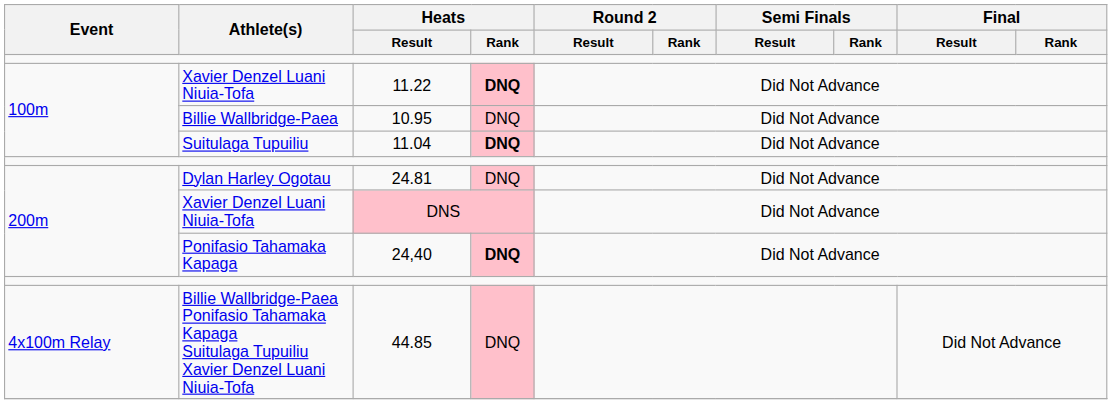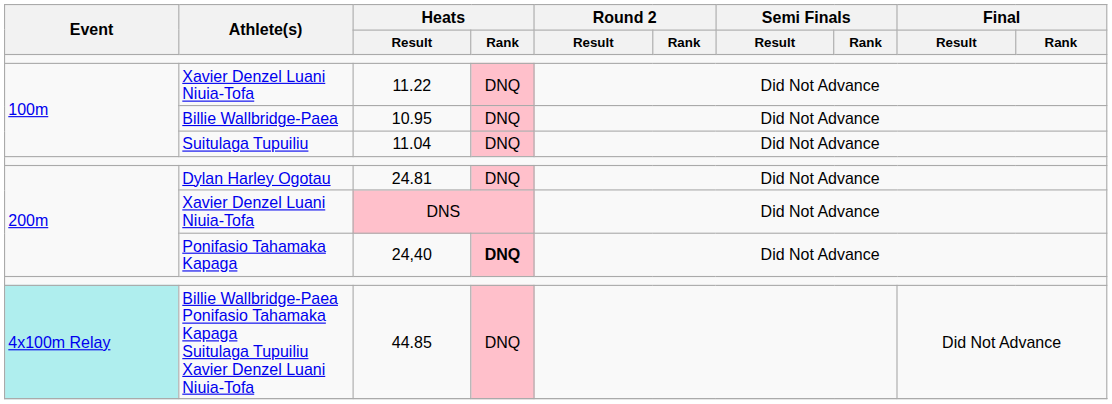11.22 | Heats / Rank: bold -> normal
11.04 | Heats / Rank: bold -> normal
44.85 | Event: no background -> paleturquoise background
